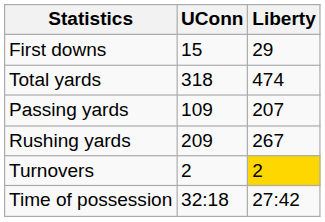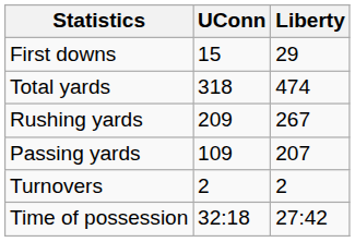rows swapped: Rushing yards <-> Passing yards
Turnovers | Liberty: gold background -> no background
